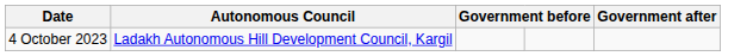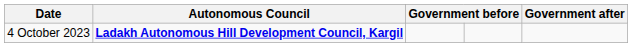4 October 2023 | Autonomous Council: normal -> bold
